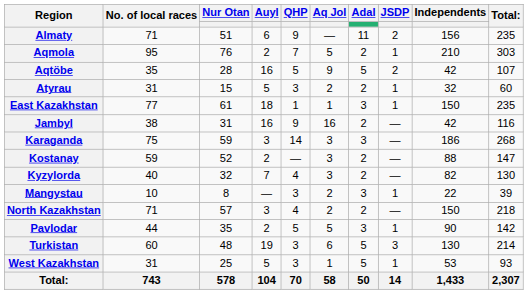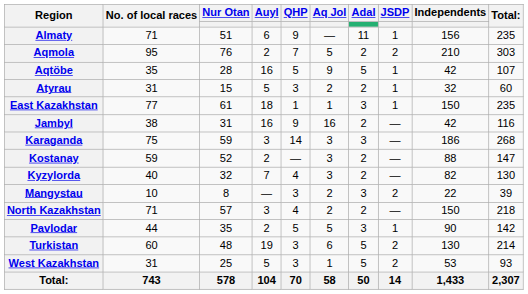Almaty | JSDP: 2 -> 1
Aqmola | JSDP: 1 -> 2
Aqtöbe | JSDP: 2 -> 1
Mangystau | JSDP: 1 -> 2
Turkistan | JSDP: 3 -> 2
West Kazakhstan | JSDP: 1 -> 2
